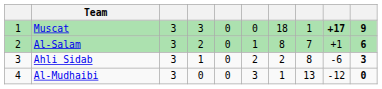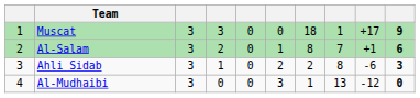Muscat | column 9: bold -> normal
